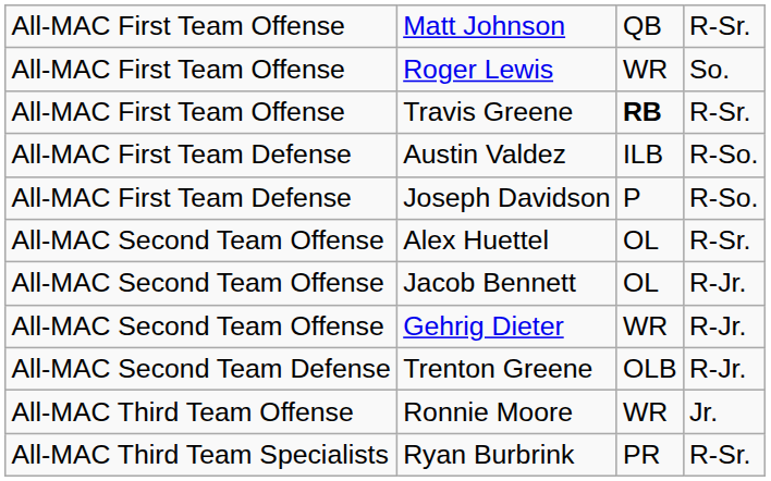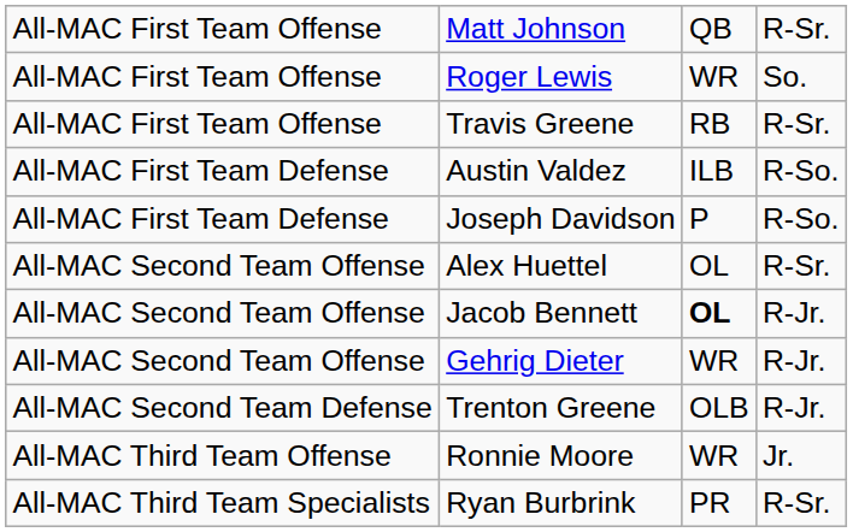row 3 | column 3: bold -> normal
row 7 | column 3: normal -> bold
